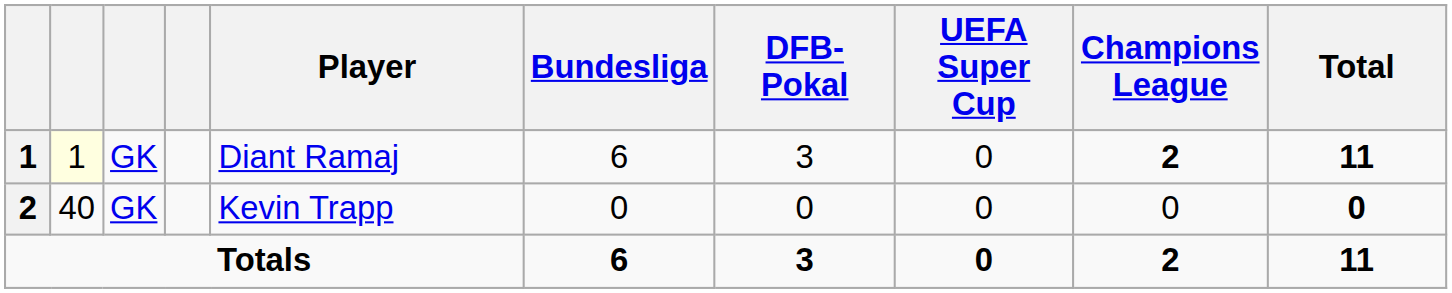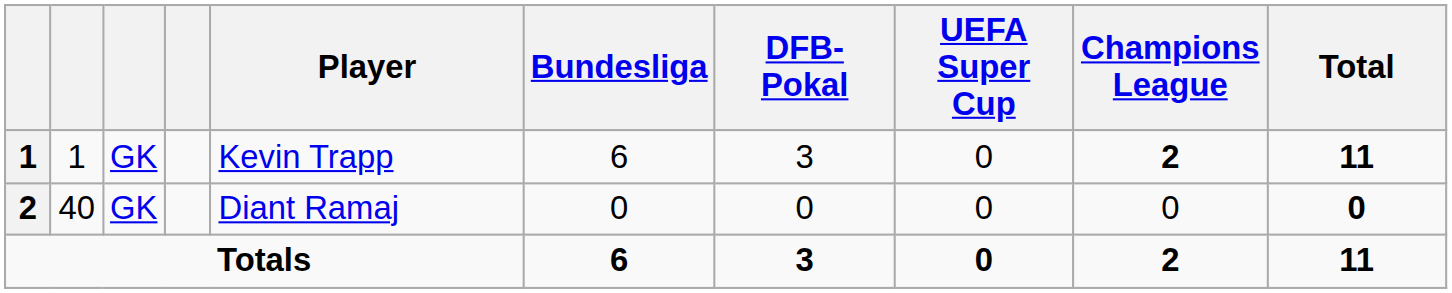row 2 | column 2: lightyellow background -> no background
row 2 | Player: Diant Ramaj -> Kevin Trapp
row 3 | Player: Kevin Trapp -> Diant Ramaj
